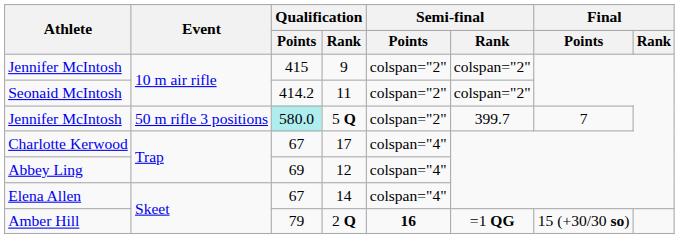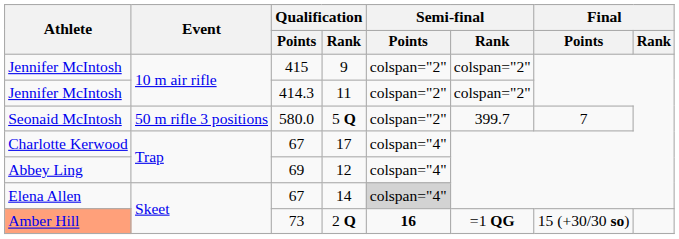11 | Athlete: Seonaid McIntosh -> Jennifer McIntosh
11 | Qualification / Points: 414.2 -> 414.3
5 Q | Athlete: Jennifer McIntosh -> Seonaid McIntosh
5 Q | Qualification / Points: paleturquoise background -> no background
14 | Semi-final / Points: no background -> lightgrey background
2 Q | Athlete: no background -> lightsalmon background
2 Q | Qualification / Points: 79 -> 73
